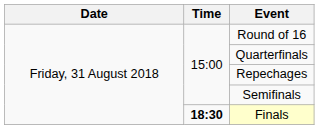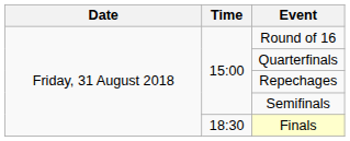Finals | Time: bold -> normal
